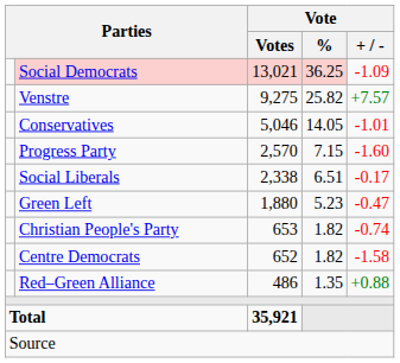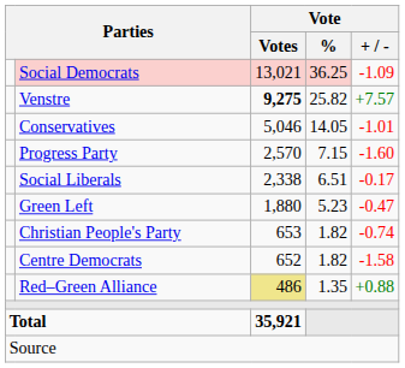Venstre | Vote / Votes: normal -> bold
Red–Green Alliance | Vote / Votes: no background -> khaki background
